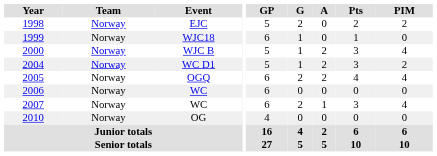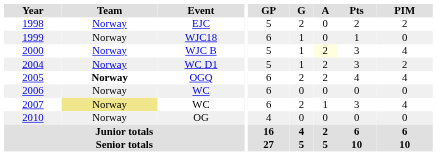2000 | A: no background -> lightyellow background
2005 | Team: normal -> bold
2007 | Team: no background -> khaki background
